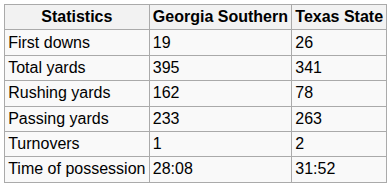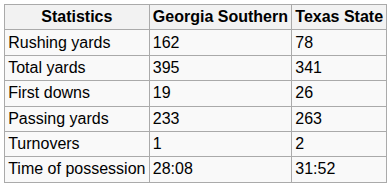rows swapped: First downs <-> Rushing yards
